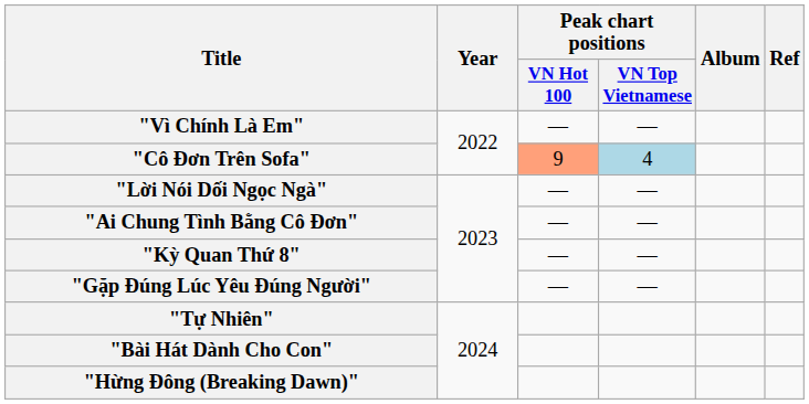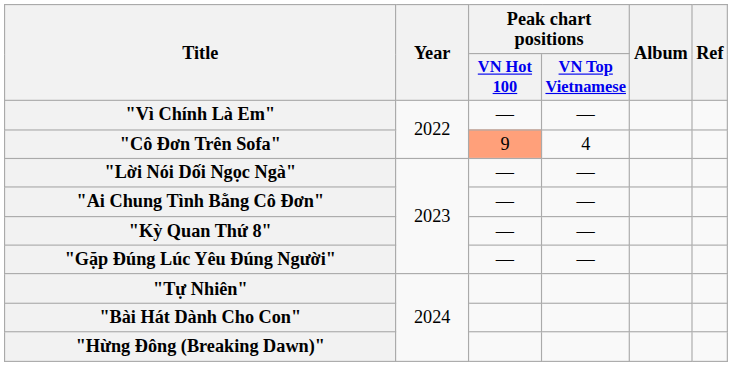"Cô Đơn Trên Sofa" | Peak chart positions / VN Top Vietnamese: lightblue background -> no background
